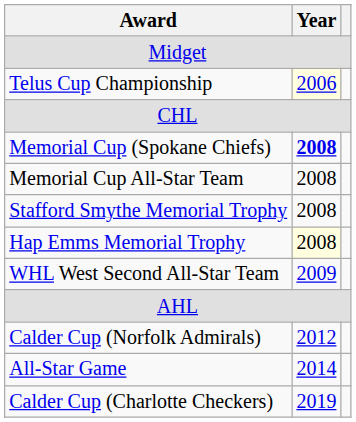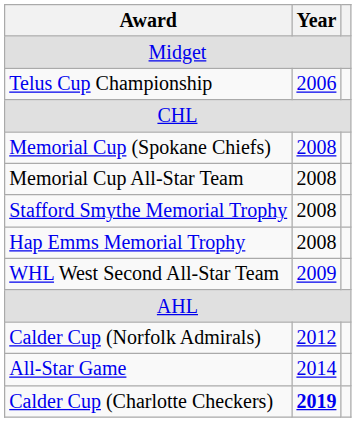Telus Cup Championship | Year: lightyellow background -> no background
Memorial Cup (Spokane Chiefs) | Year: bold -> normal
Hap Emms Memorial Trophy | Year: lightyellow background -> no background
Calder Cup (Charlotte Checkers) | Year: normal -> bold
